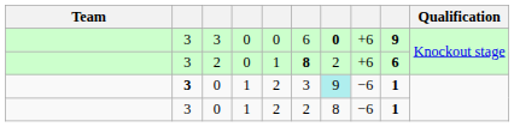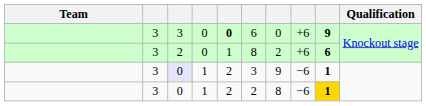row 2 | column 5: normal -> bold
row 2 | column 7: bold -> normal
row 3 | column 6: bold -> normal
row 4 | column 2: bold -> normal
row 4 | column 3: no background -> lavender background
row 4 | column 7: paleturquoise background -> no background
row 5 | column 9: no background -> gold background
